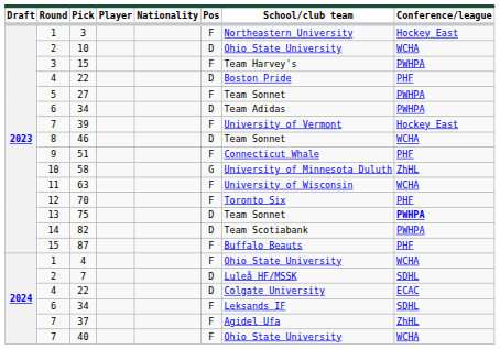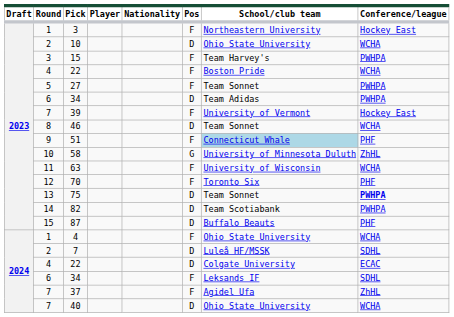2023 / 22 | Pos: D -> F
2023 / 22 | Conference/league: PHF -> WCHA
51 | School/club team: no background -> lightblue background
87 | Pos: F -> D
40 | Pos: F -> D
